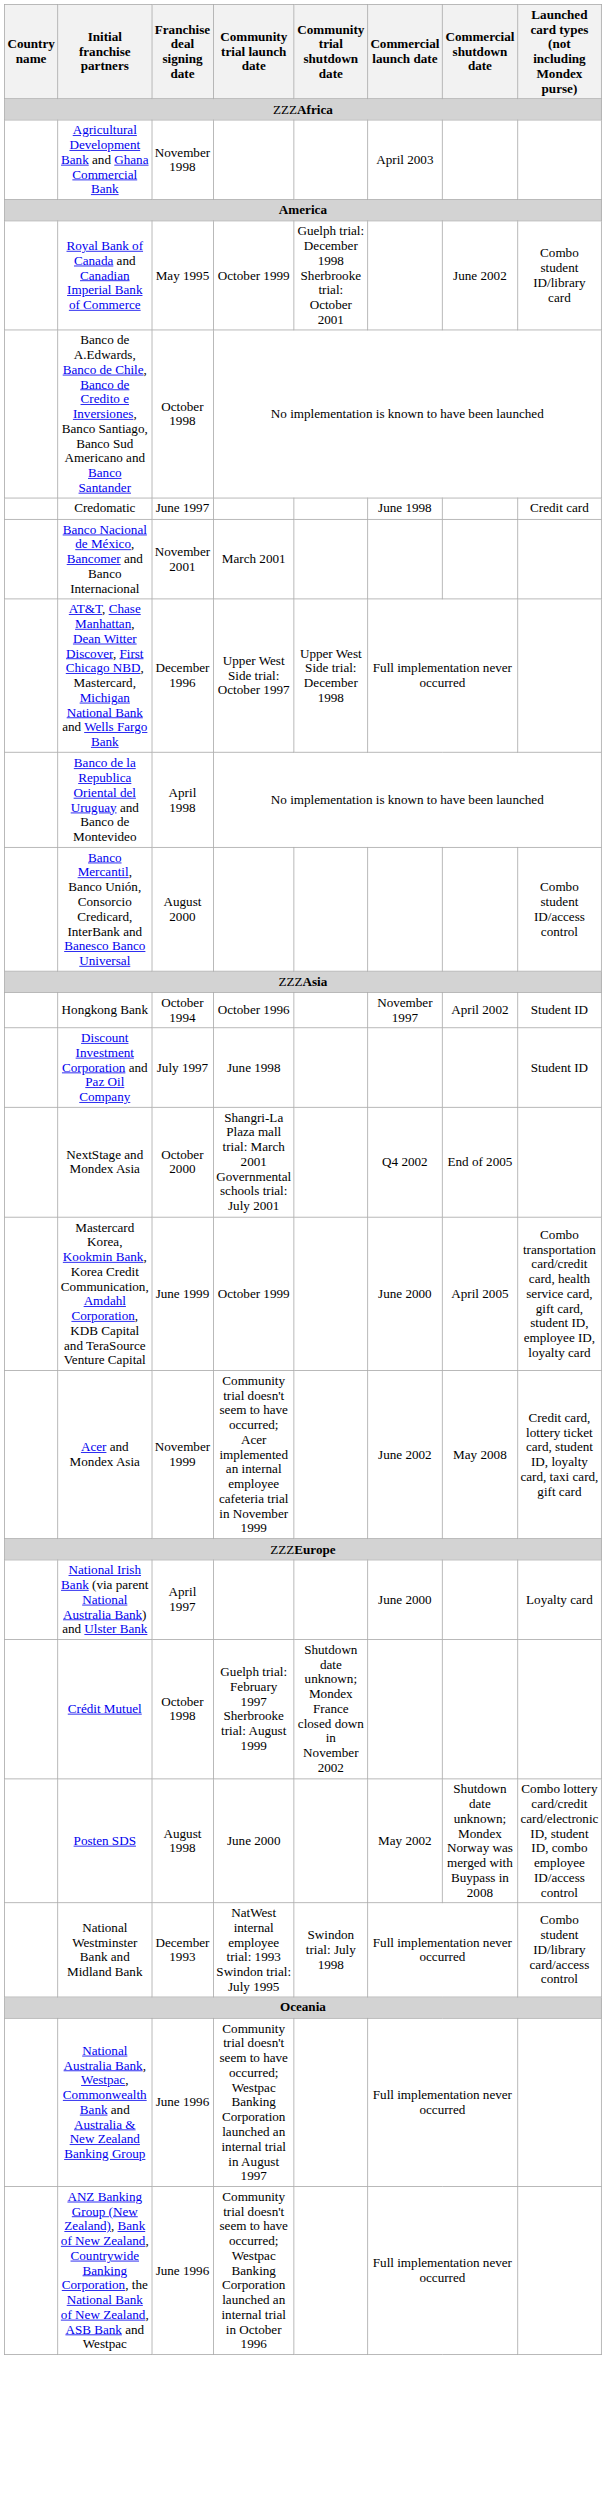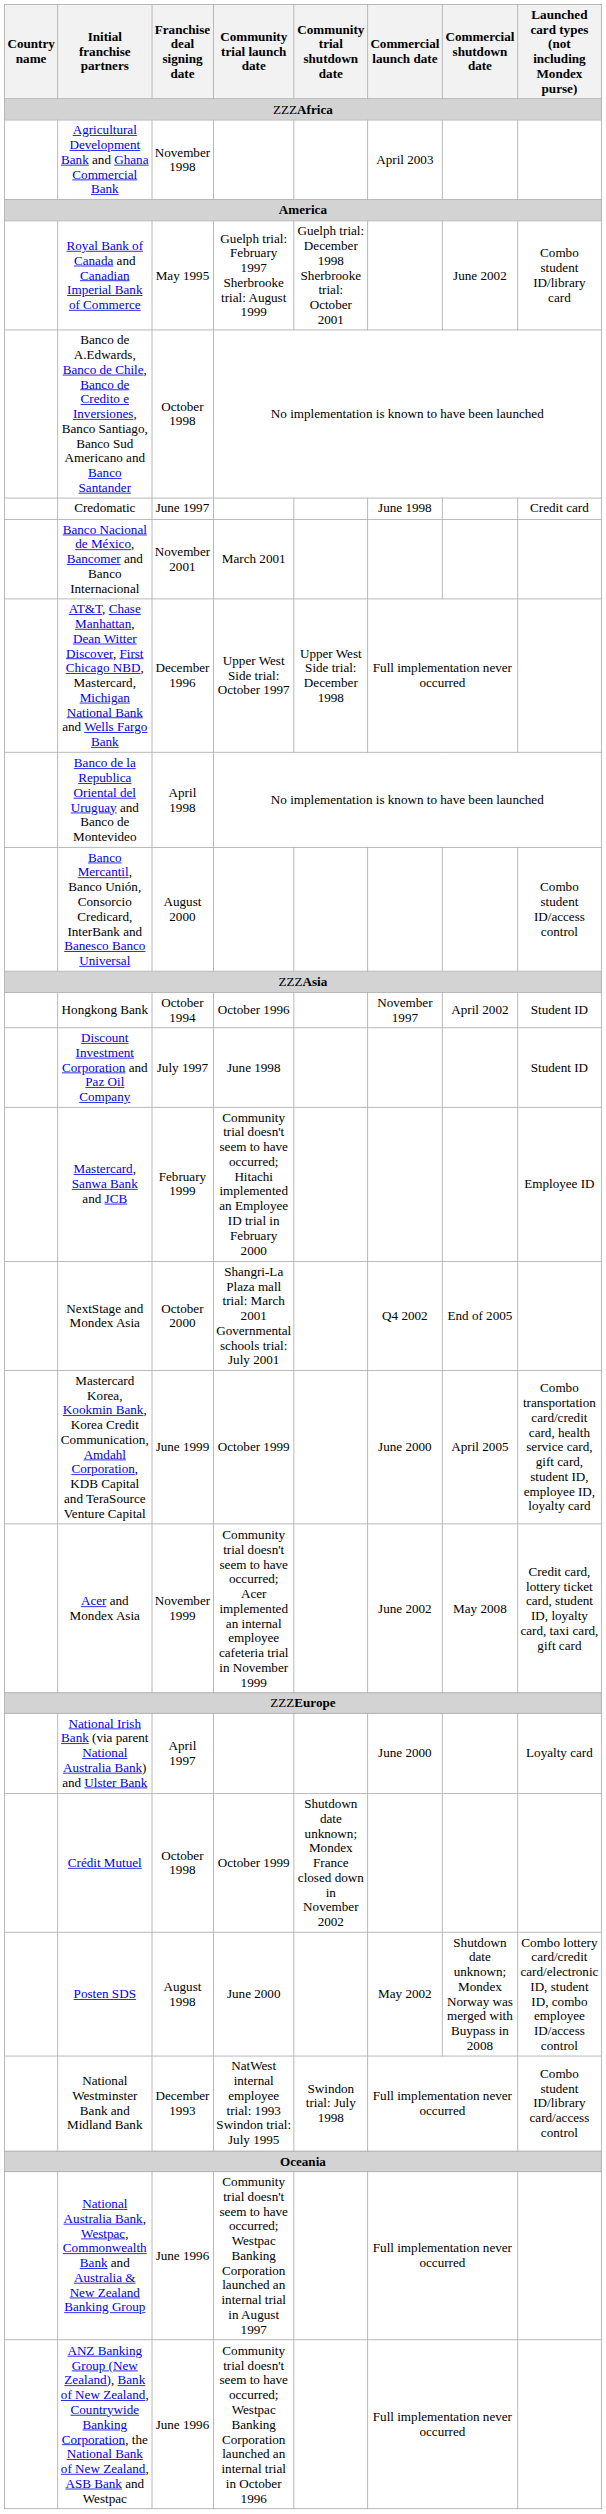Royal Bank of Canada and Canadian Imperial Bank of Commerce | Community trial launch date: October 1999 -> Guelph trial: February 1997 Sherbrooke trial: August 1999
+ row: Mastercard, Sanwa Bank and JCB | February 1999 | Community trial doesn't seem to have occurred; Hitachi implemented an Employee ID trial in February 2000 | Employee ID
Crédit Mutuel | Community trial launch date: Guelph trial: February 1997 Sherbrooke trial: August 1999 -> October 1999
